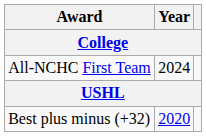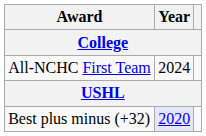Best plus minus (+32) | Year: no background -> lavender background
